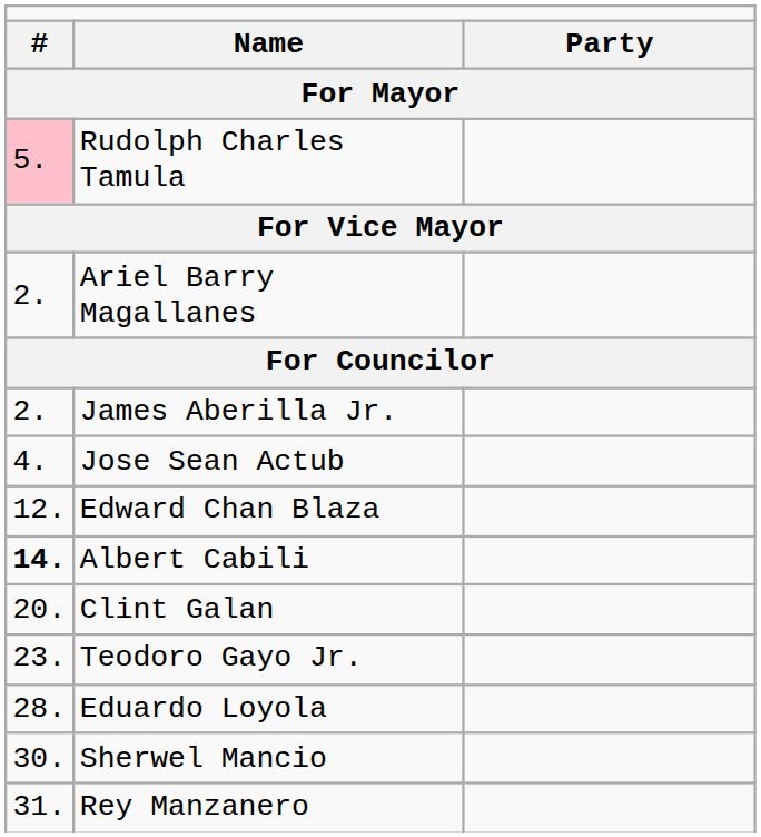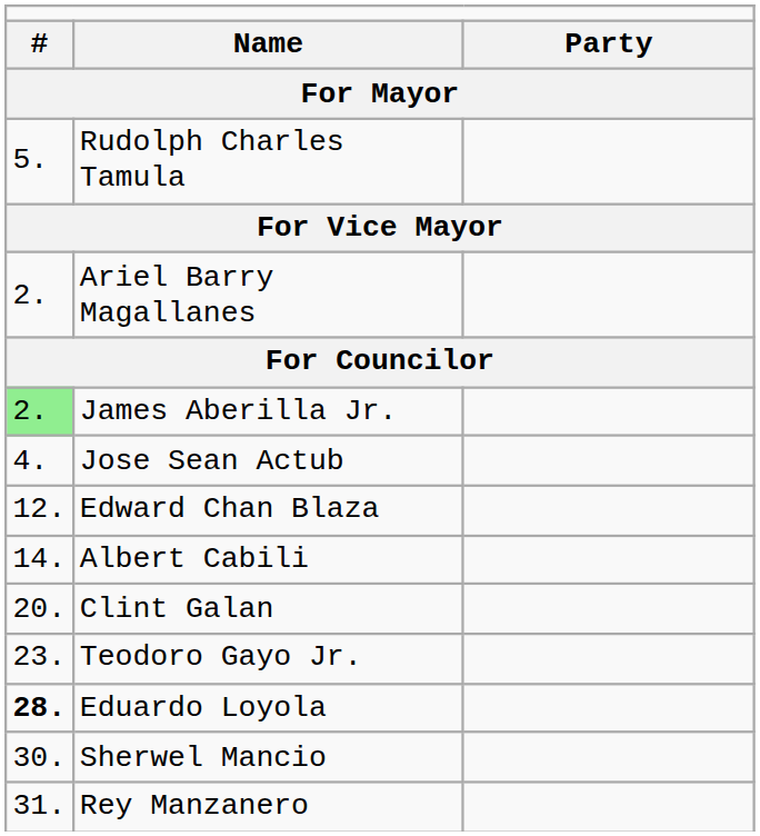Rudolph Charles Tamula | column 1: pink background -> no background
James Aberilla Jr. | column 1: no background -> lightgreen background
Albert Cabili | column 1: bold -> normal
Eduardo Loyola | column 1: normal -> bold
